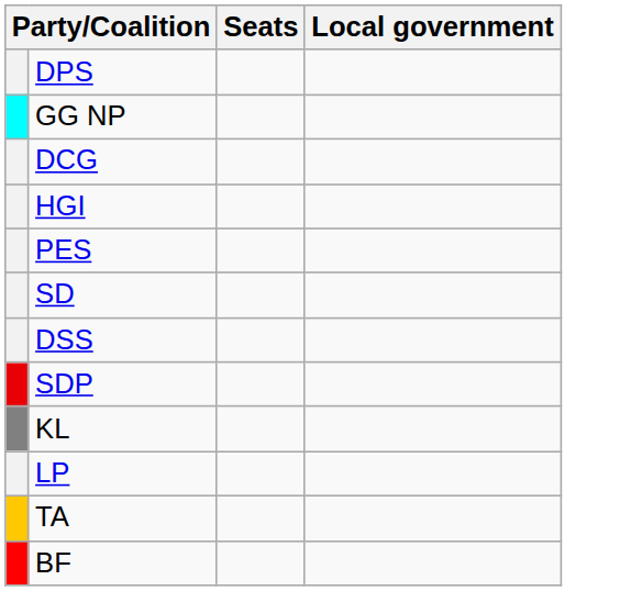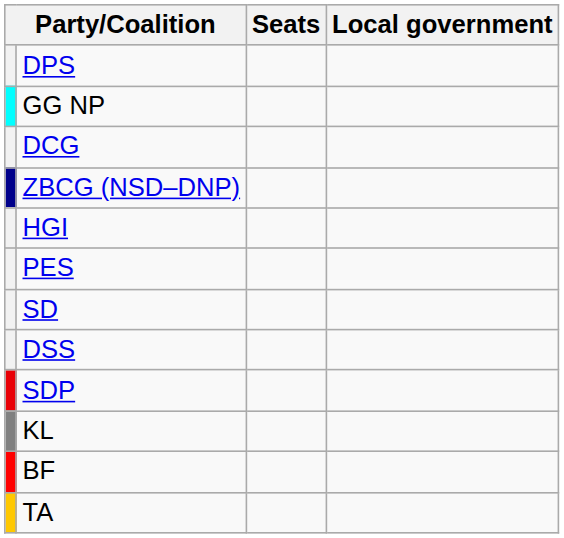+ row: ZBCG (NSD–DNP)
- row: LP
rows swapped: BF <-> TA
